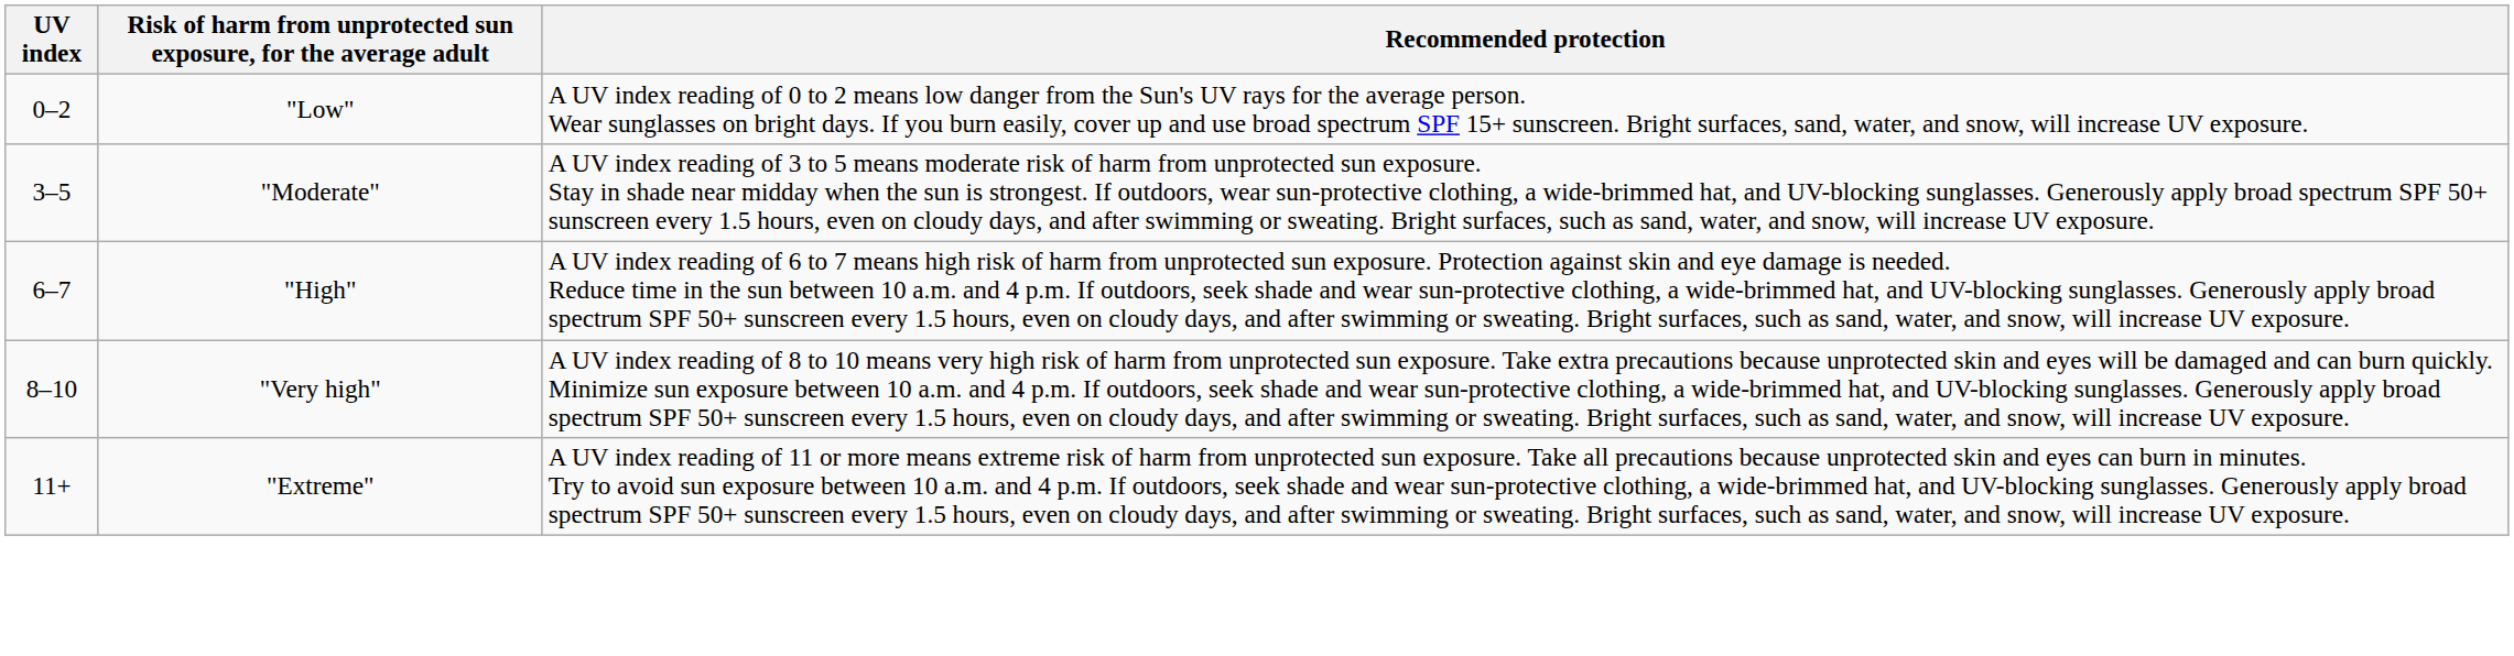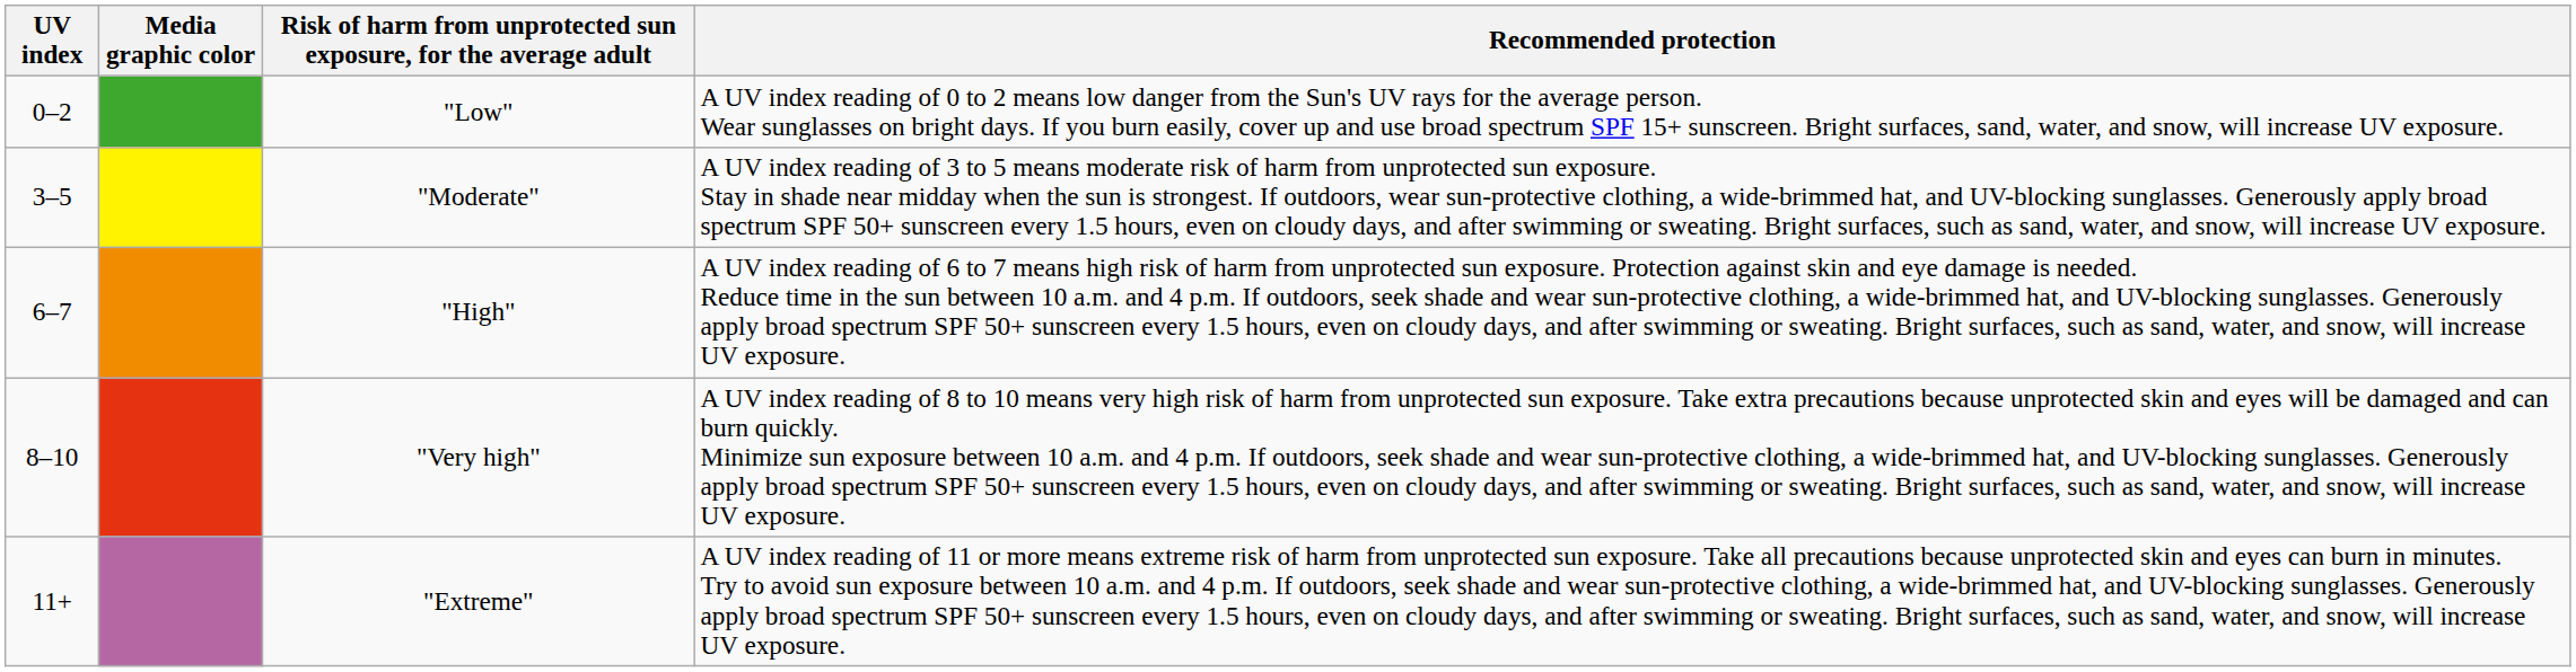+ column: Media graphic color
